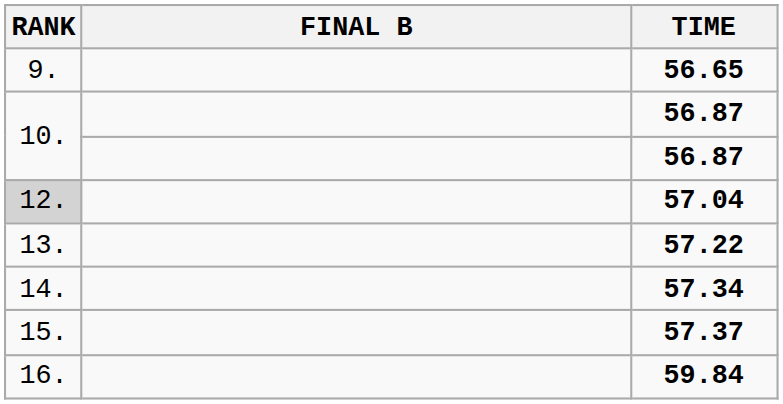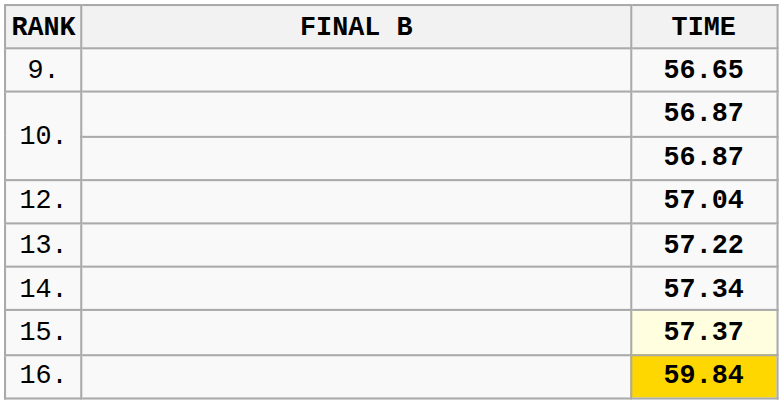12. | RANK: lightgrey background -> no background
15. | TIME: no background -> lightyellow background
16. | TIME: no background -> gold background
